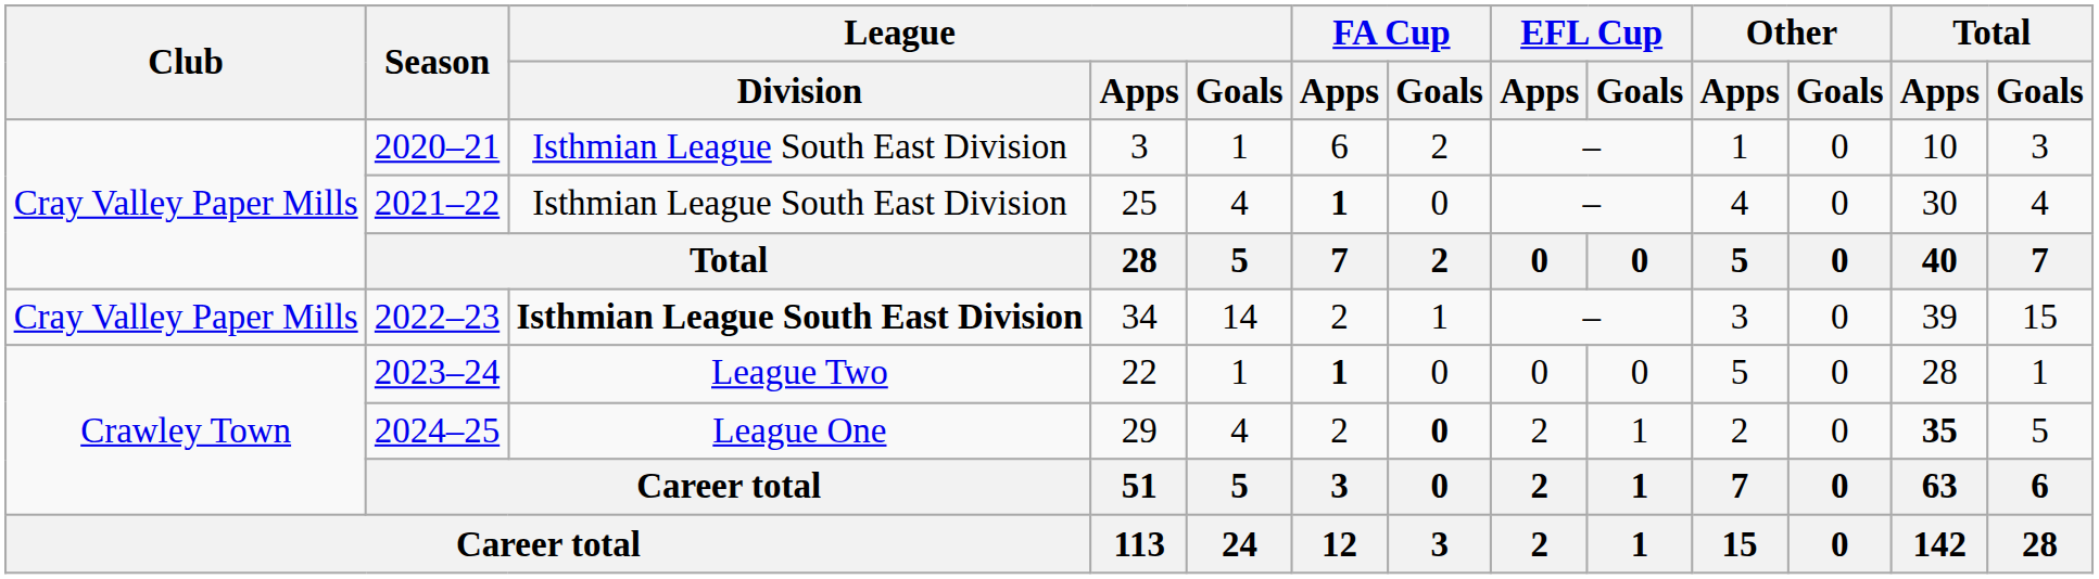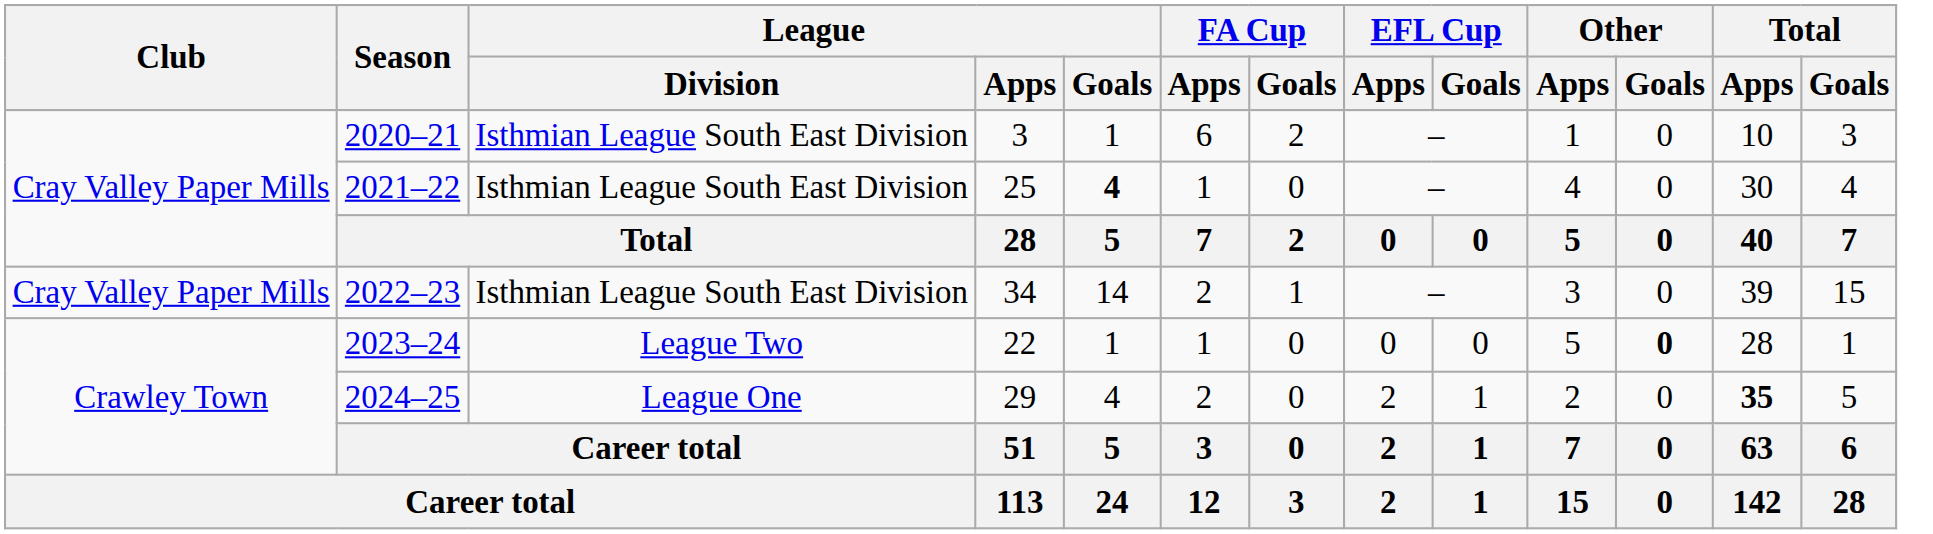2021–22 | League / Goals: normal -> bold
2021–22 | FA Cup / Apps: bold -> normal
2022–23 | League / Division: bold -> normal
2023–24 | FA Cup / Apps: bold -> normal
2023–24 | Other / Goals: normal -> bold
2024–25 | FA Cup / Goals: bold -> normal
